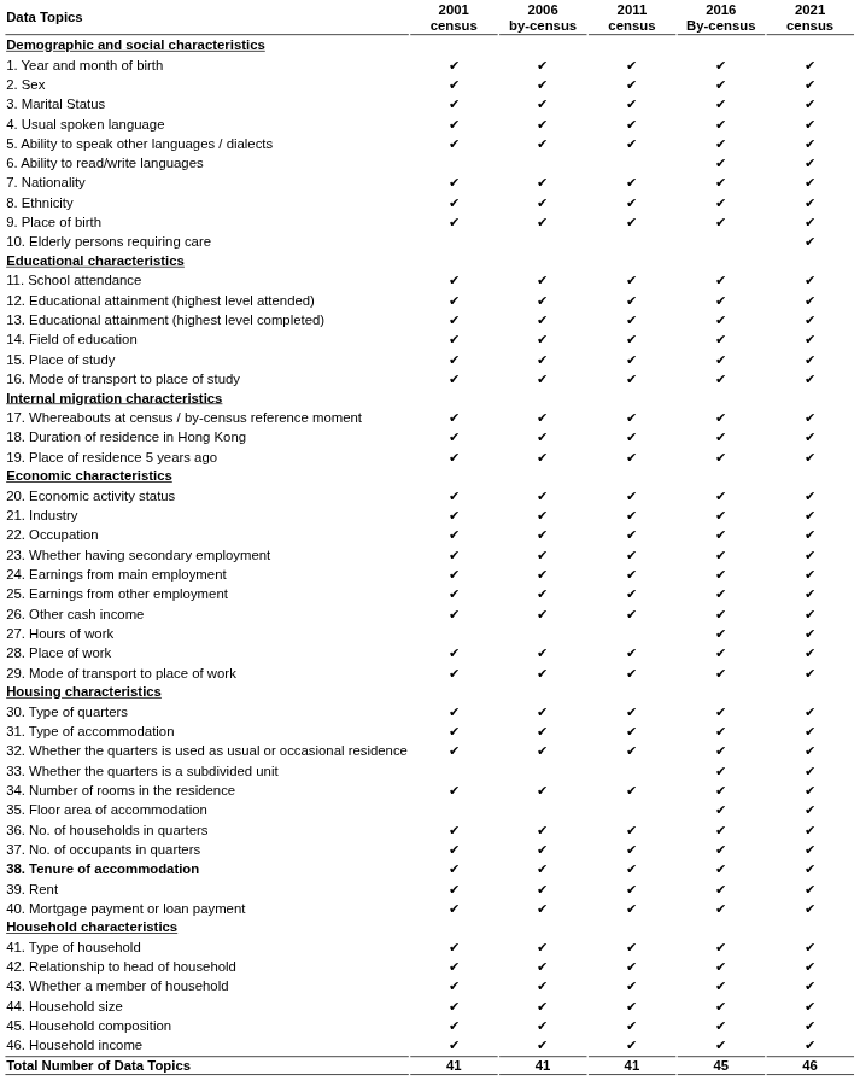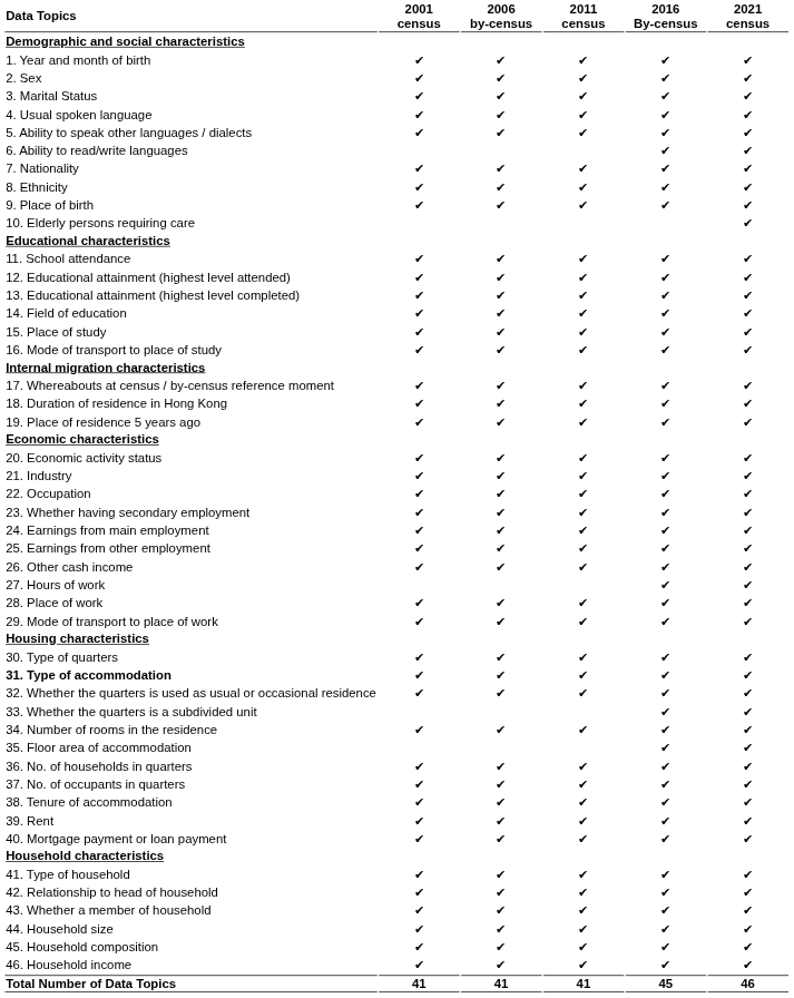31. Type of accommodation | Data Topics / Demographic and social characteristics: normal -> bold
38. Tenure of accommodation | Data Topics / Demographic and social characteristics: bold -> normal
